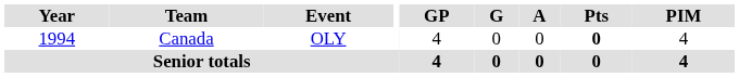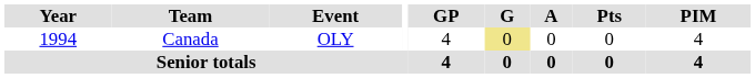Canada | G: no background -> khaki background
Canada | Pts: bold -> normal
